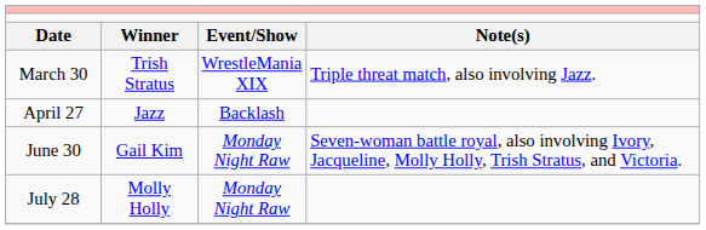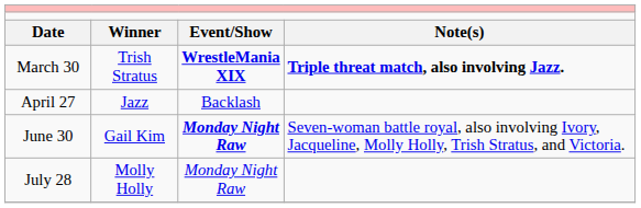March 30 | column 3: normal -> bold
March 30 | column 4: normal -> bold
June 30 | column 3: normal -> bold
